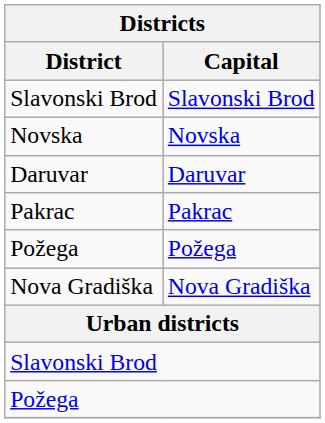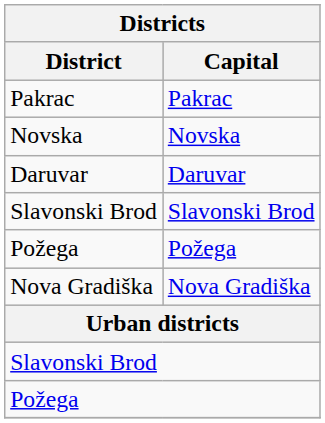row 3 | District: Slavonski Brod -> Pakrac
row 3 | Capital: Slavonski Brod -> Pakrac
row 6 | District: Pakrac -> Slavonski Brod
row 6 | Capital: Pakrac -> Slavonski Brod
